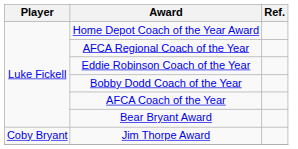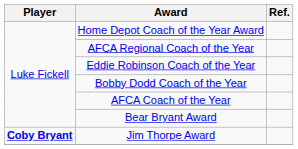Jim Thorpe Award | Player: normal -> bold
